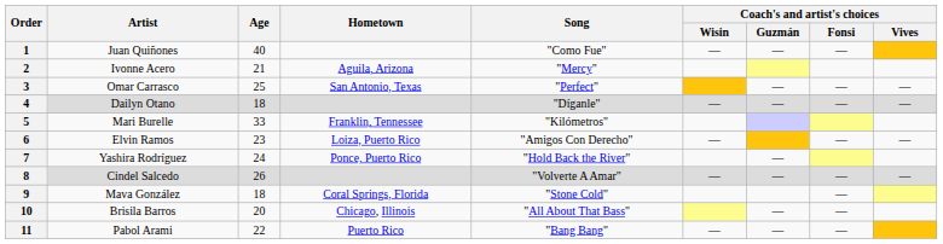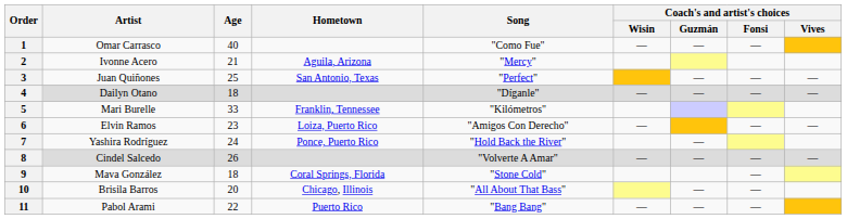1 | Artist: Juan Quiñones -> Omar Carrasco
3 | Artist: Omar Carrasco -> Juan Quiñones
